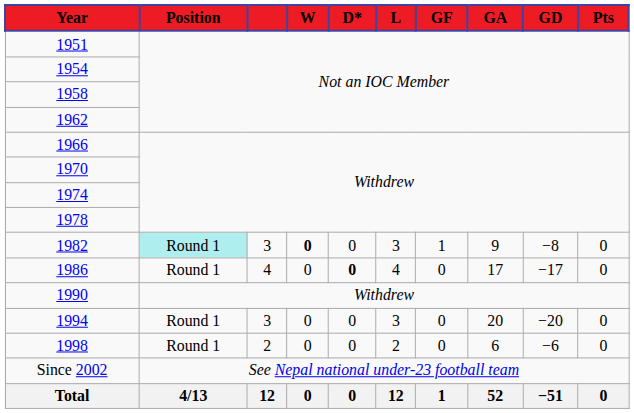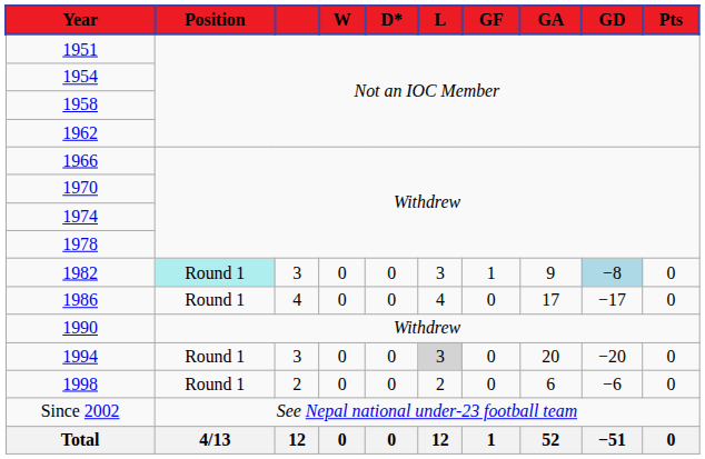1982 | W: bold -> normal
1982 | GD: no background -> lightblue background
1986 | D*: bold -> normal
1994 | L: no background -> lightgrey background
